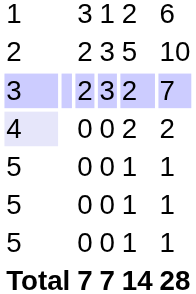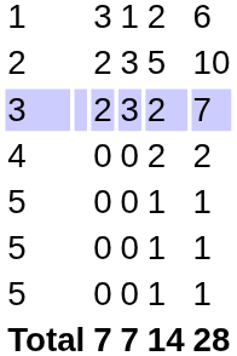4 | column 1: lavender background -> no background
